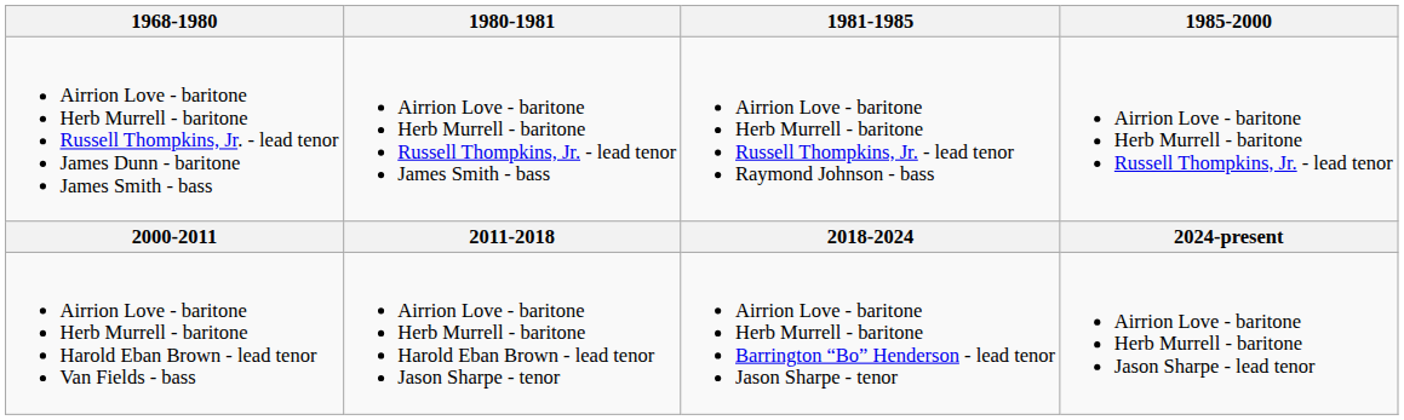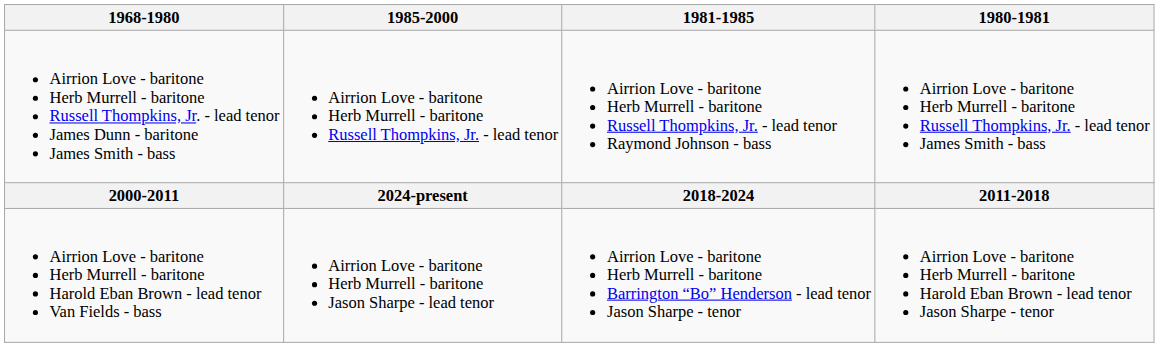columns swapped: 1980-1981 <-> 1985-2000
